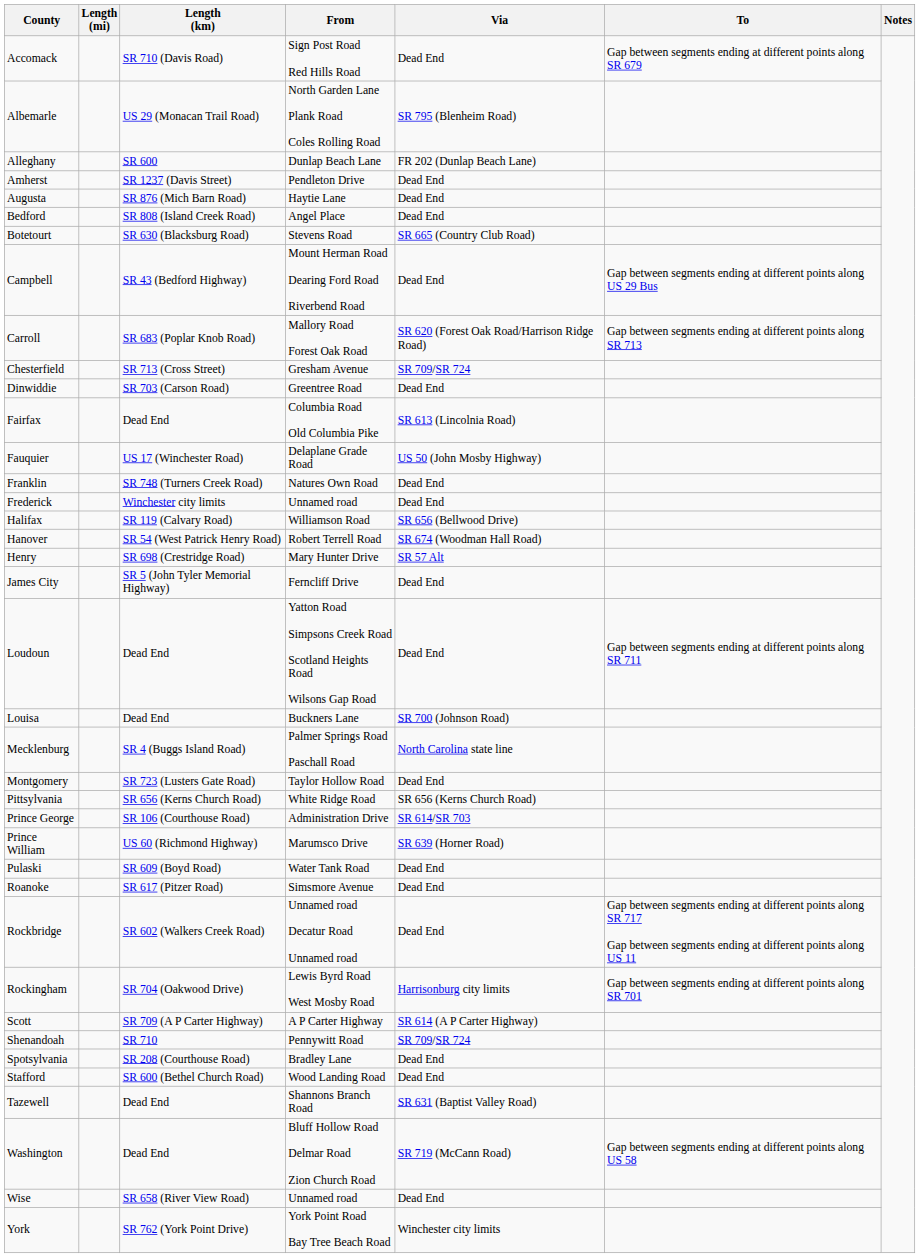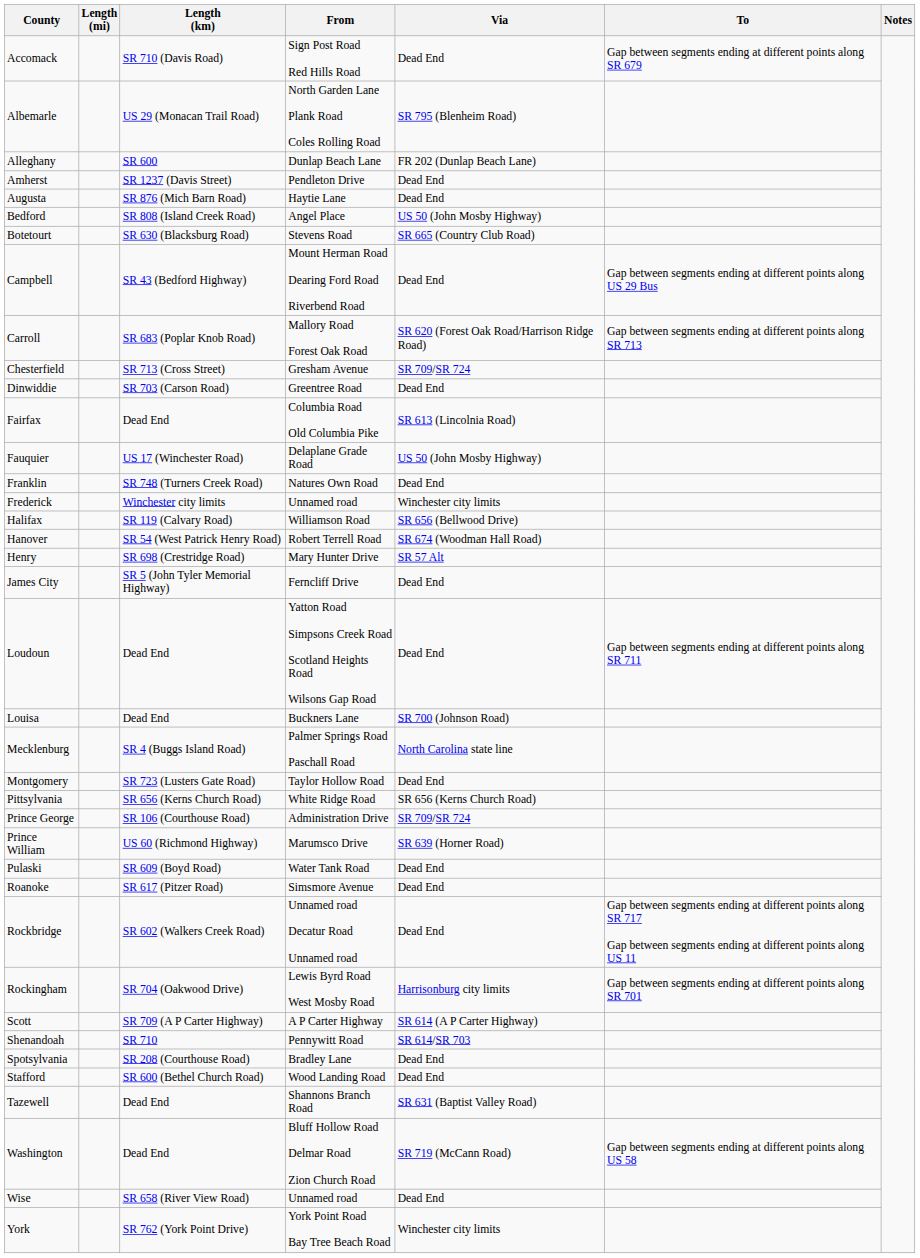Bedford | Via: Dead End -> US 50 (John Mosby Highway)
Frederick | Via: Dead End -> Winchester city limits
Prince George | Via: SR 614/SR 703 -> SR 709/SR 724
Shenandoah | Via: SR 709/SR 724 -> SR 614/SR 703
